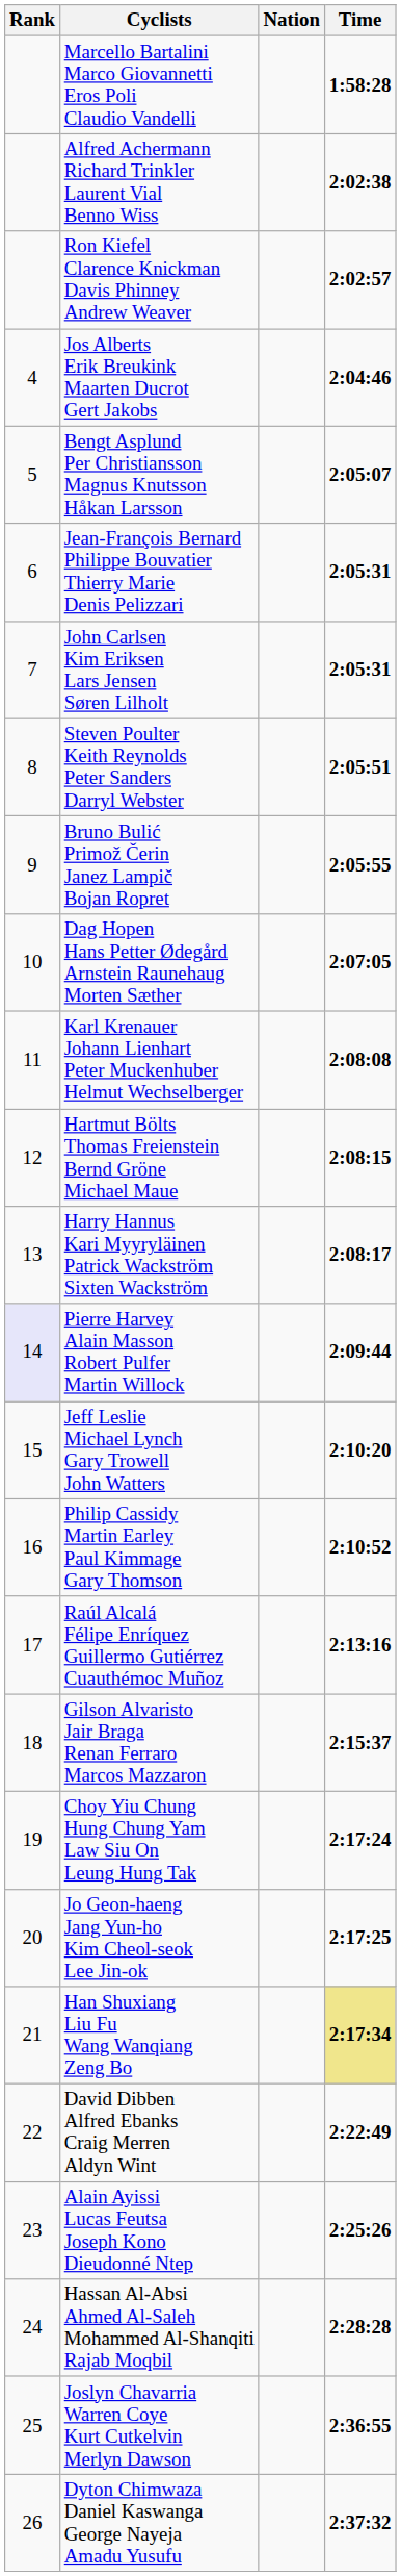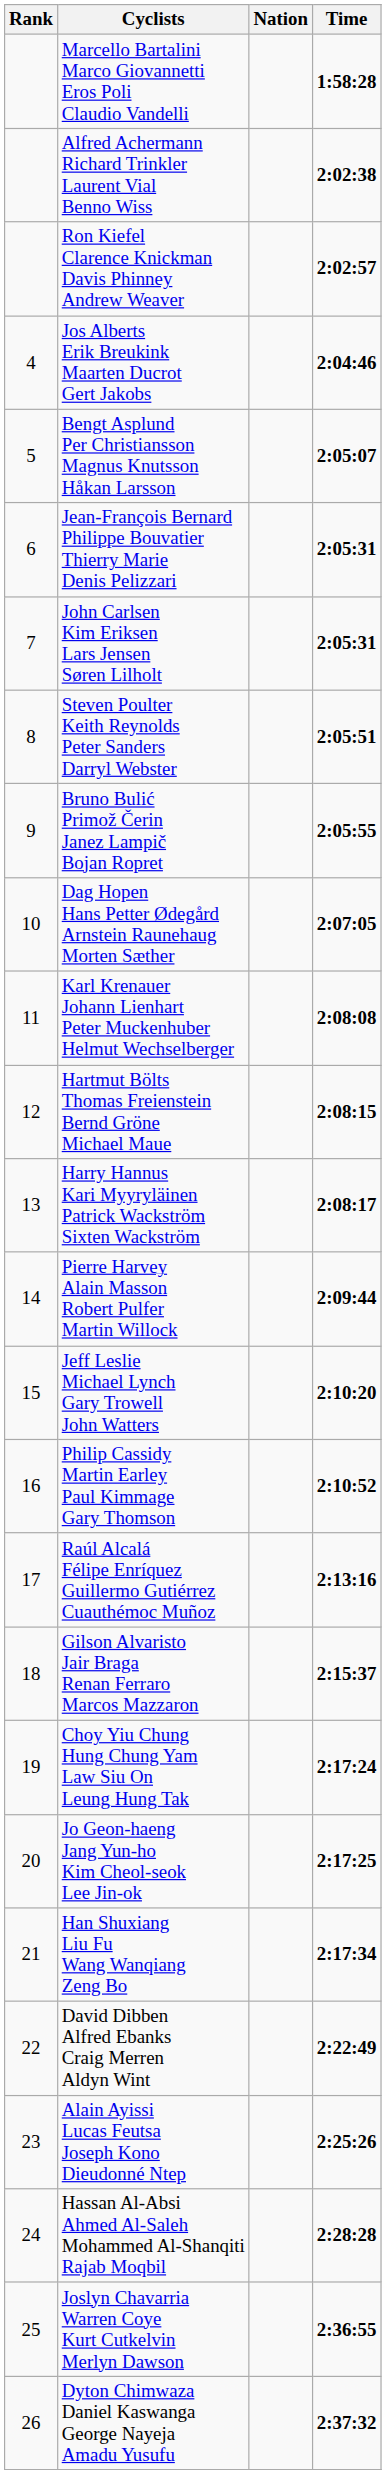Pierre Harvey Alain Masson Robert Pulfer Martin Willock | Rank: lavender background -> no background
Han Shuxiang Liu Fu Wang Wanqiang Zeng Bo | Time: khaki background -> no background
